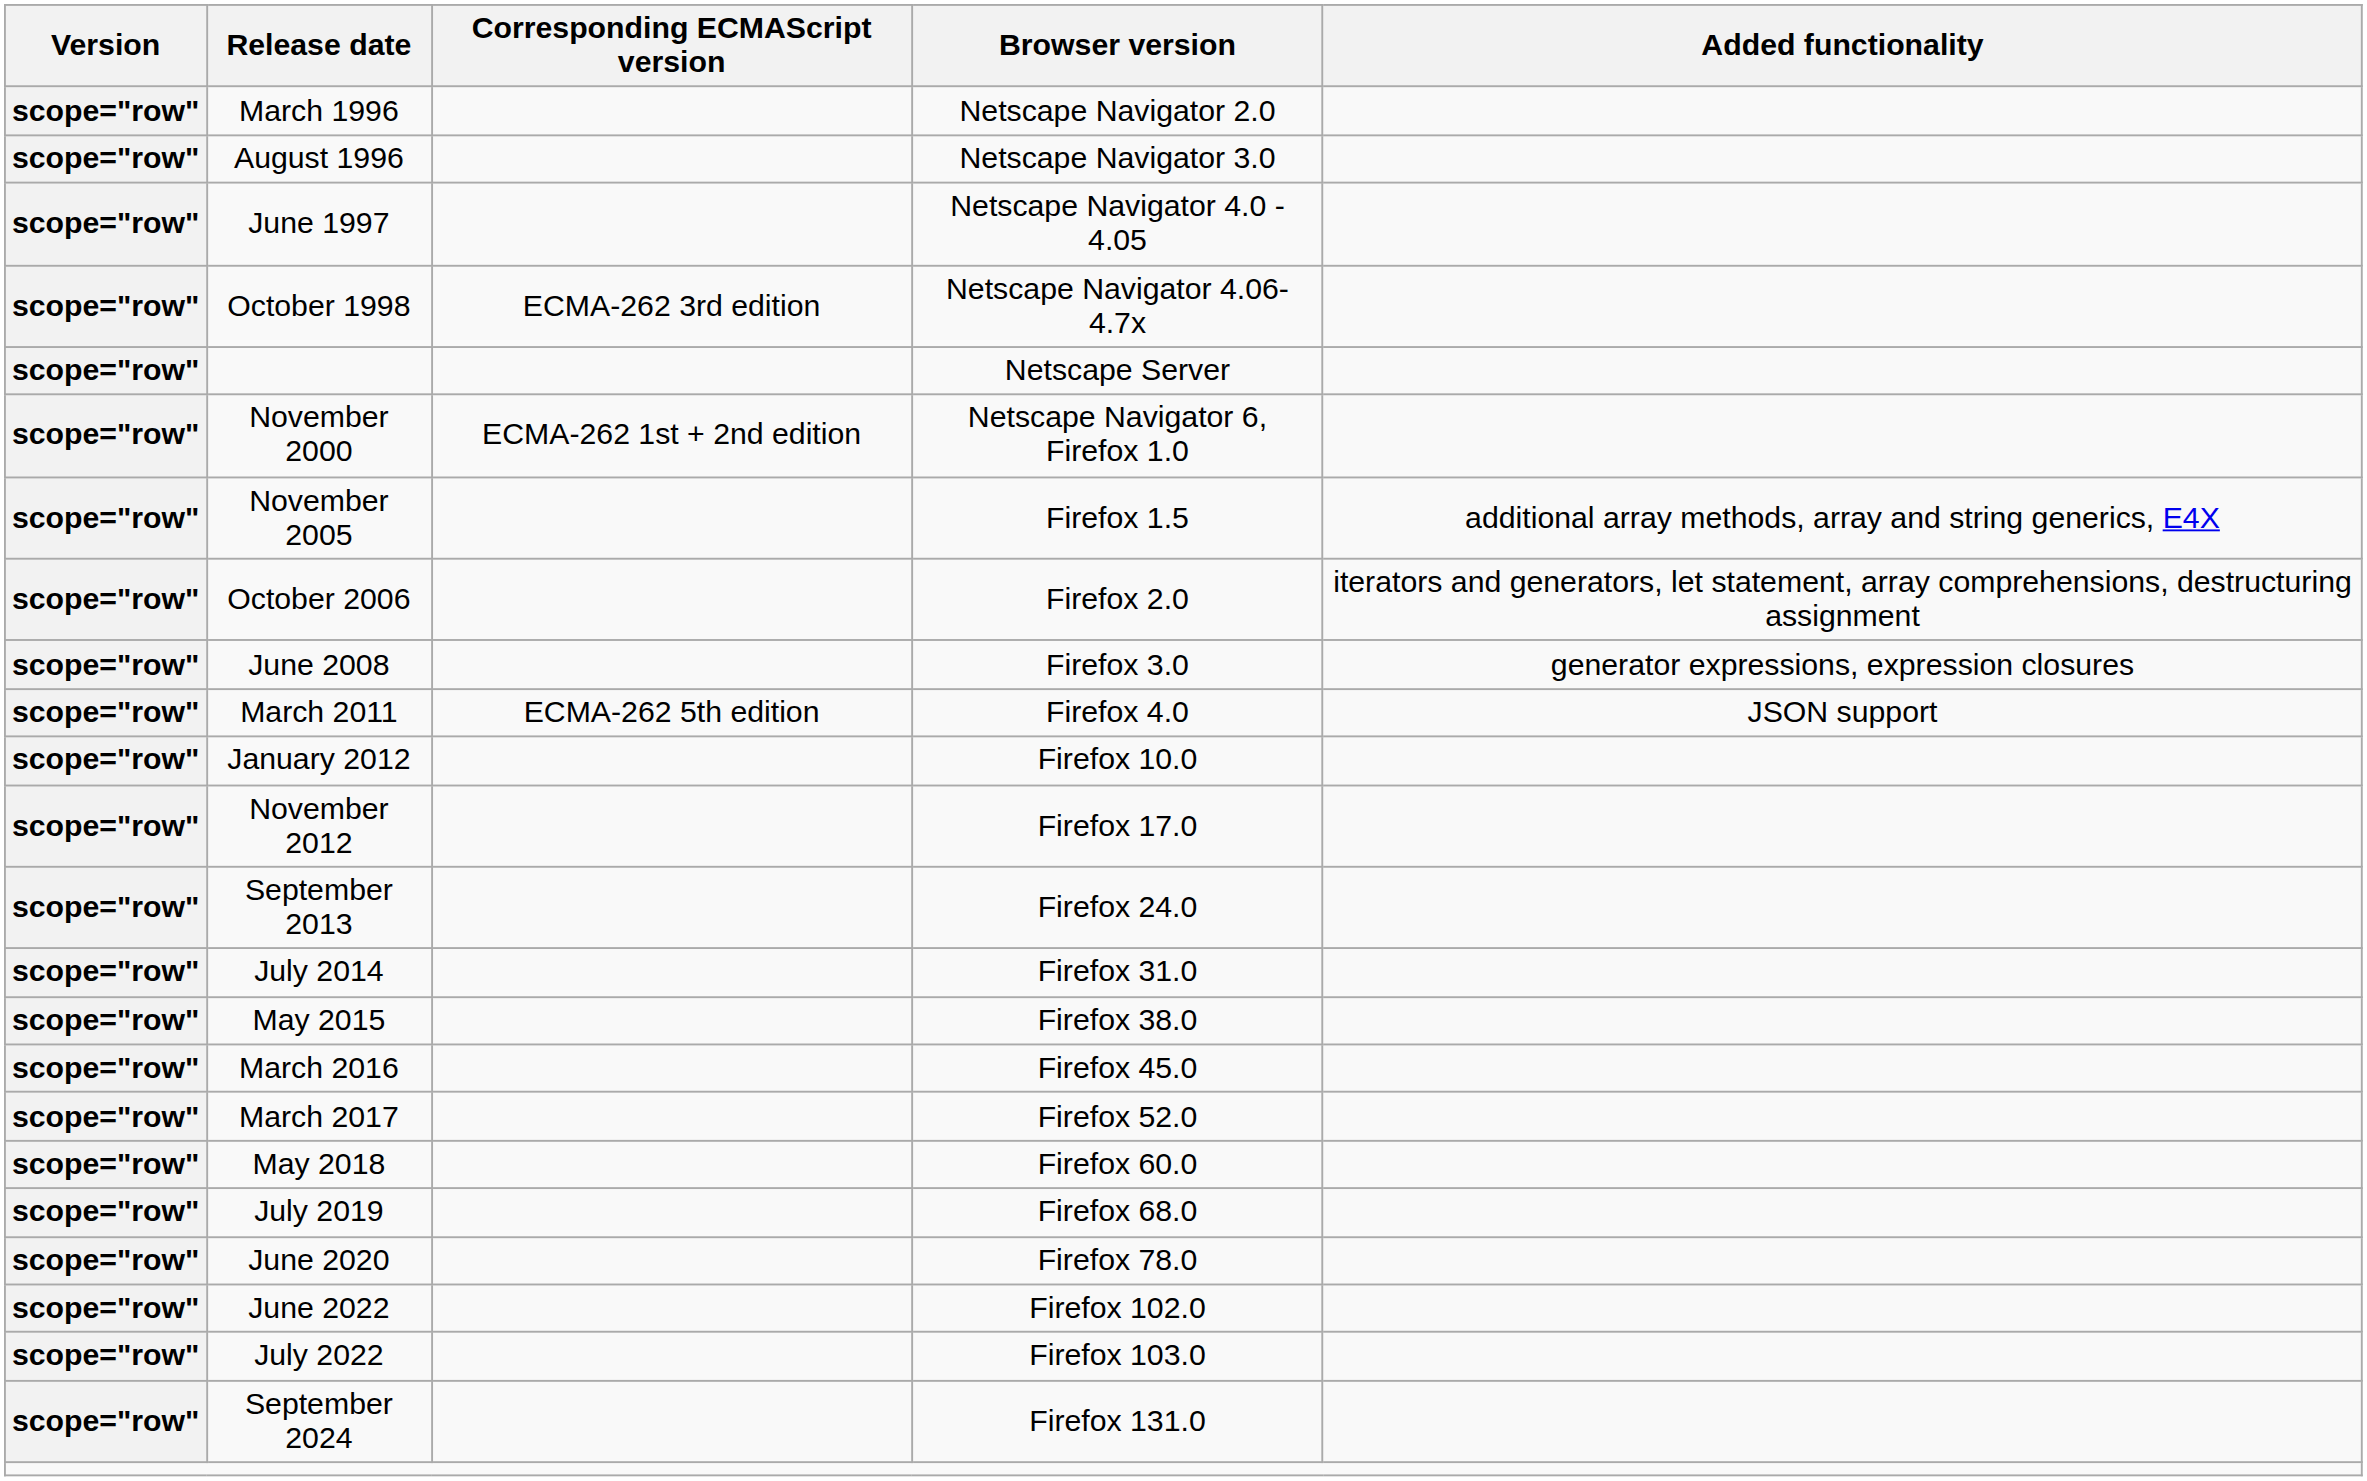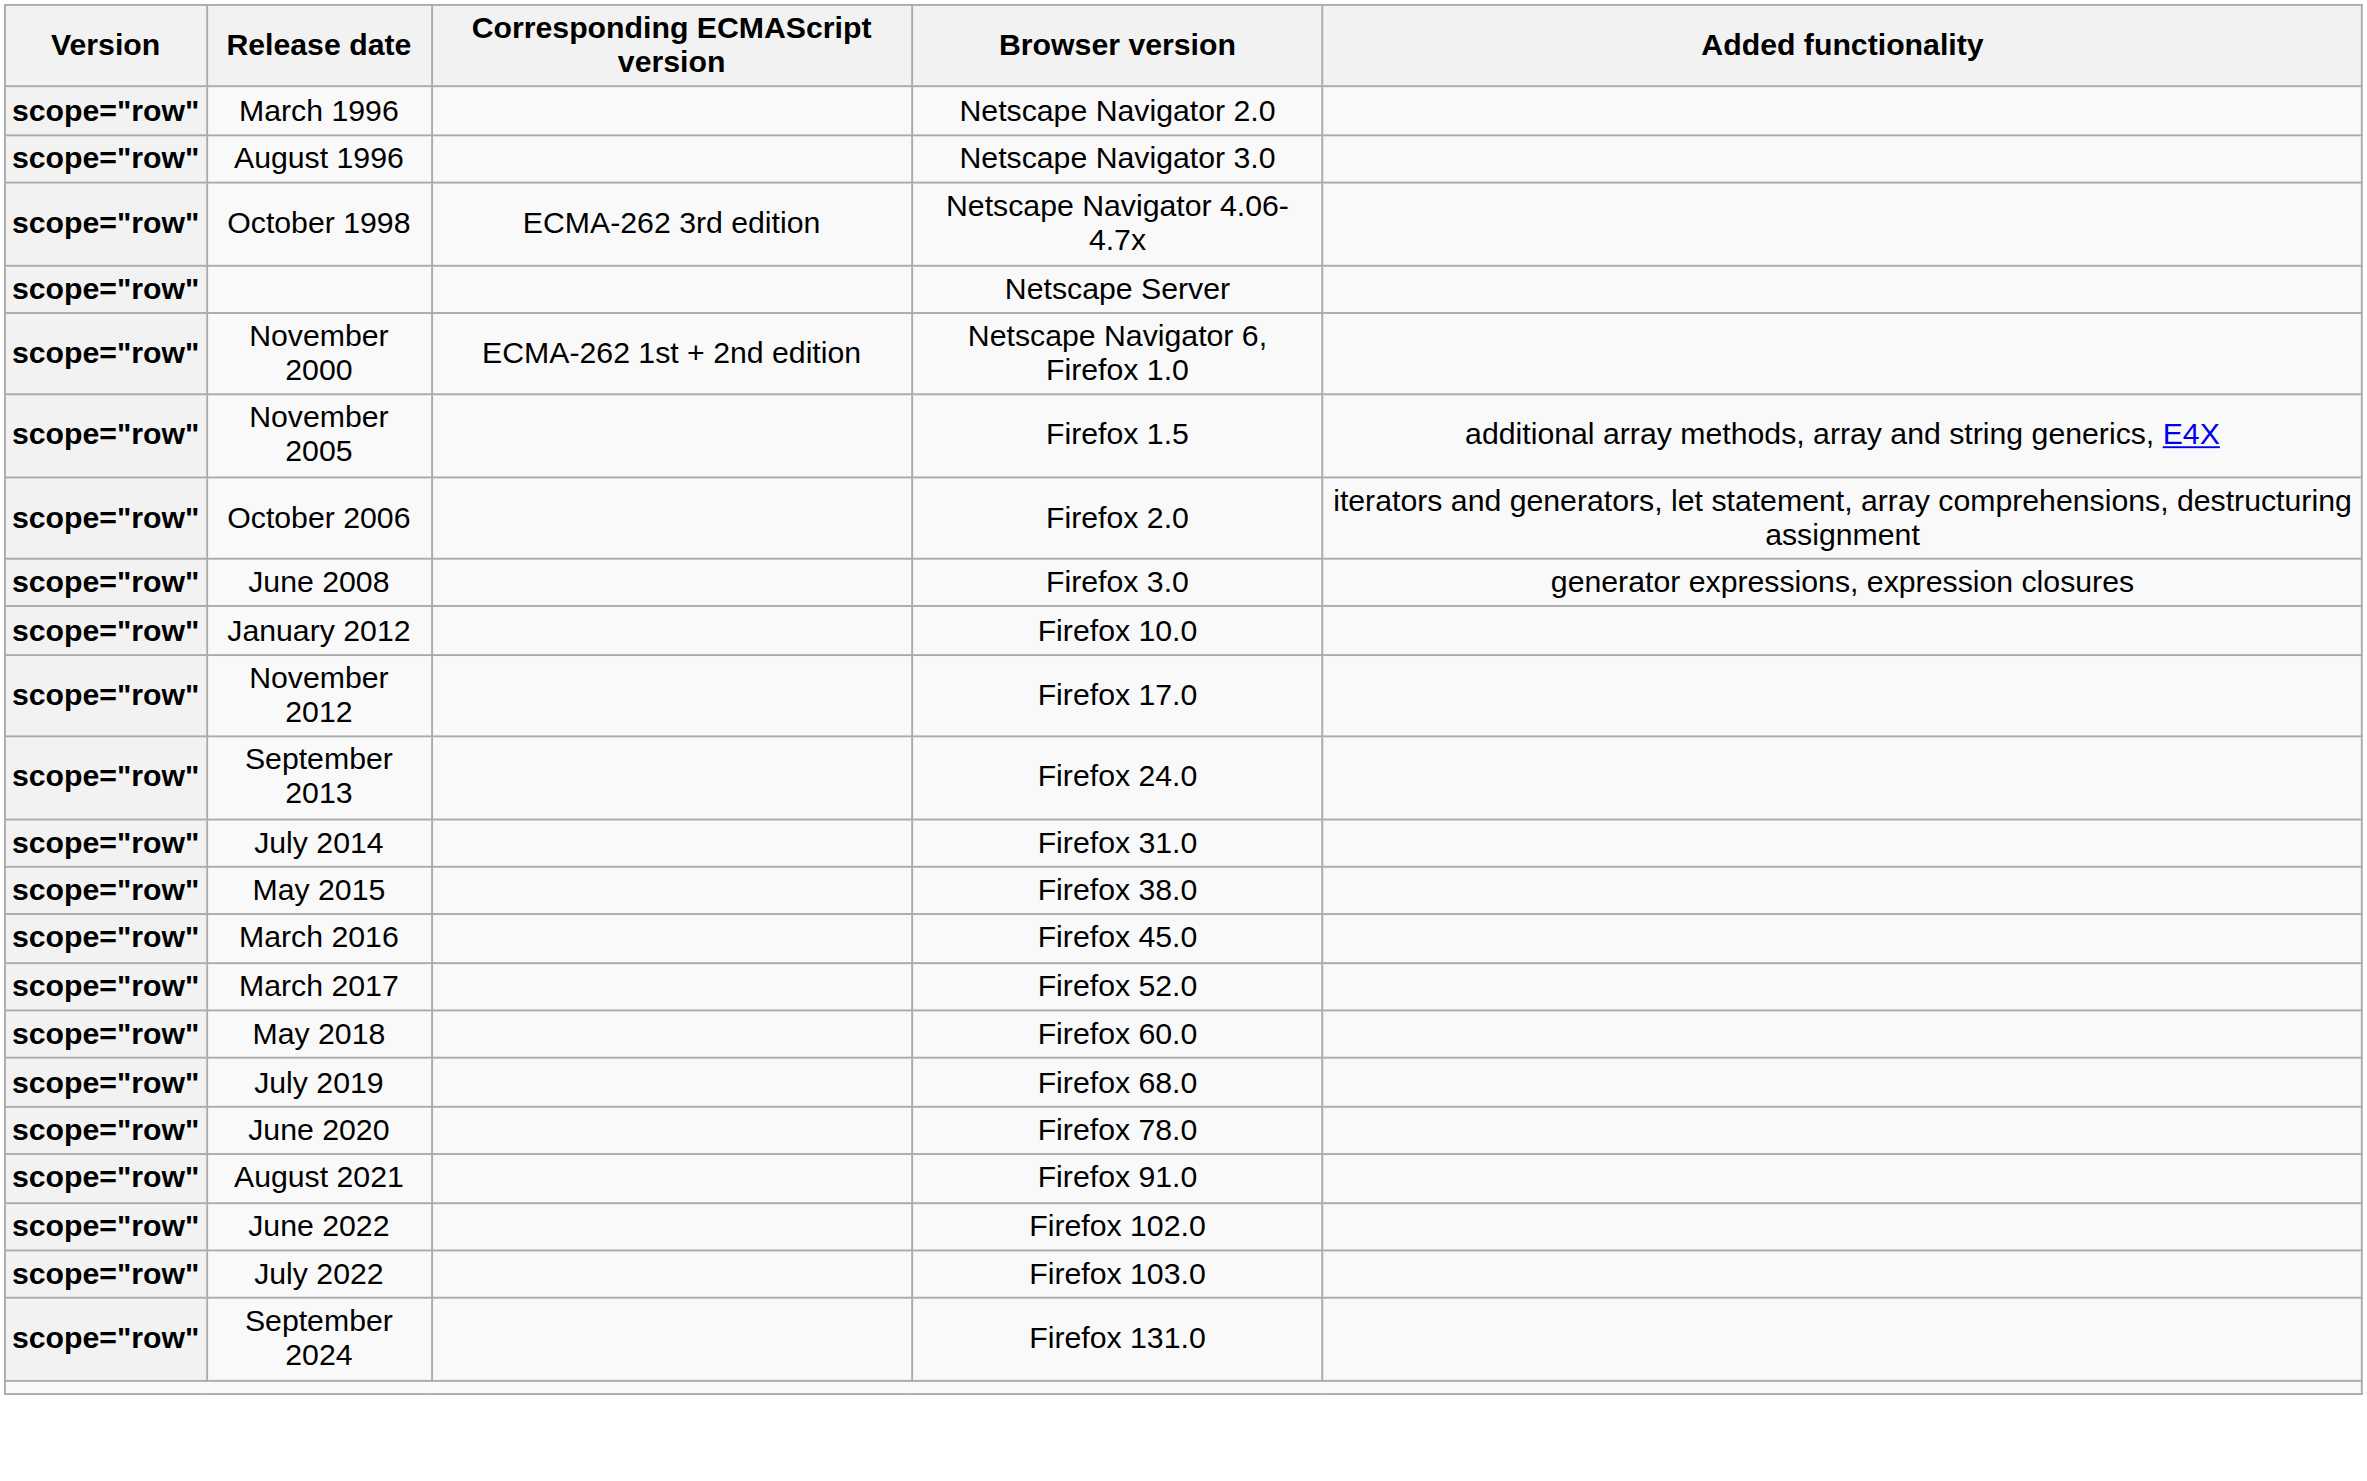- row: scope="row" | June 1997 | Netscape Navigator 4.0 - 4.05
- row: scope="row" | March 2011 | ECMA-262 5th edition | Firefox 4.0 | JSON support
+ row: scope="row" | August 2021 | Firefox 91.0
